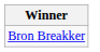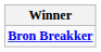row 2 | column 1: normal -> bold
